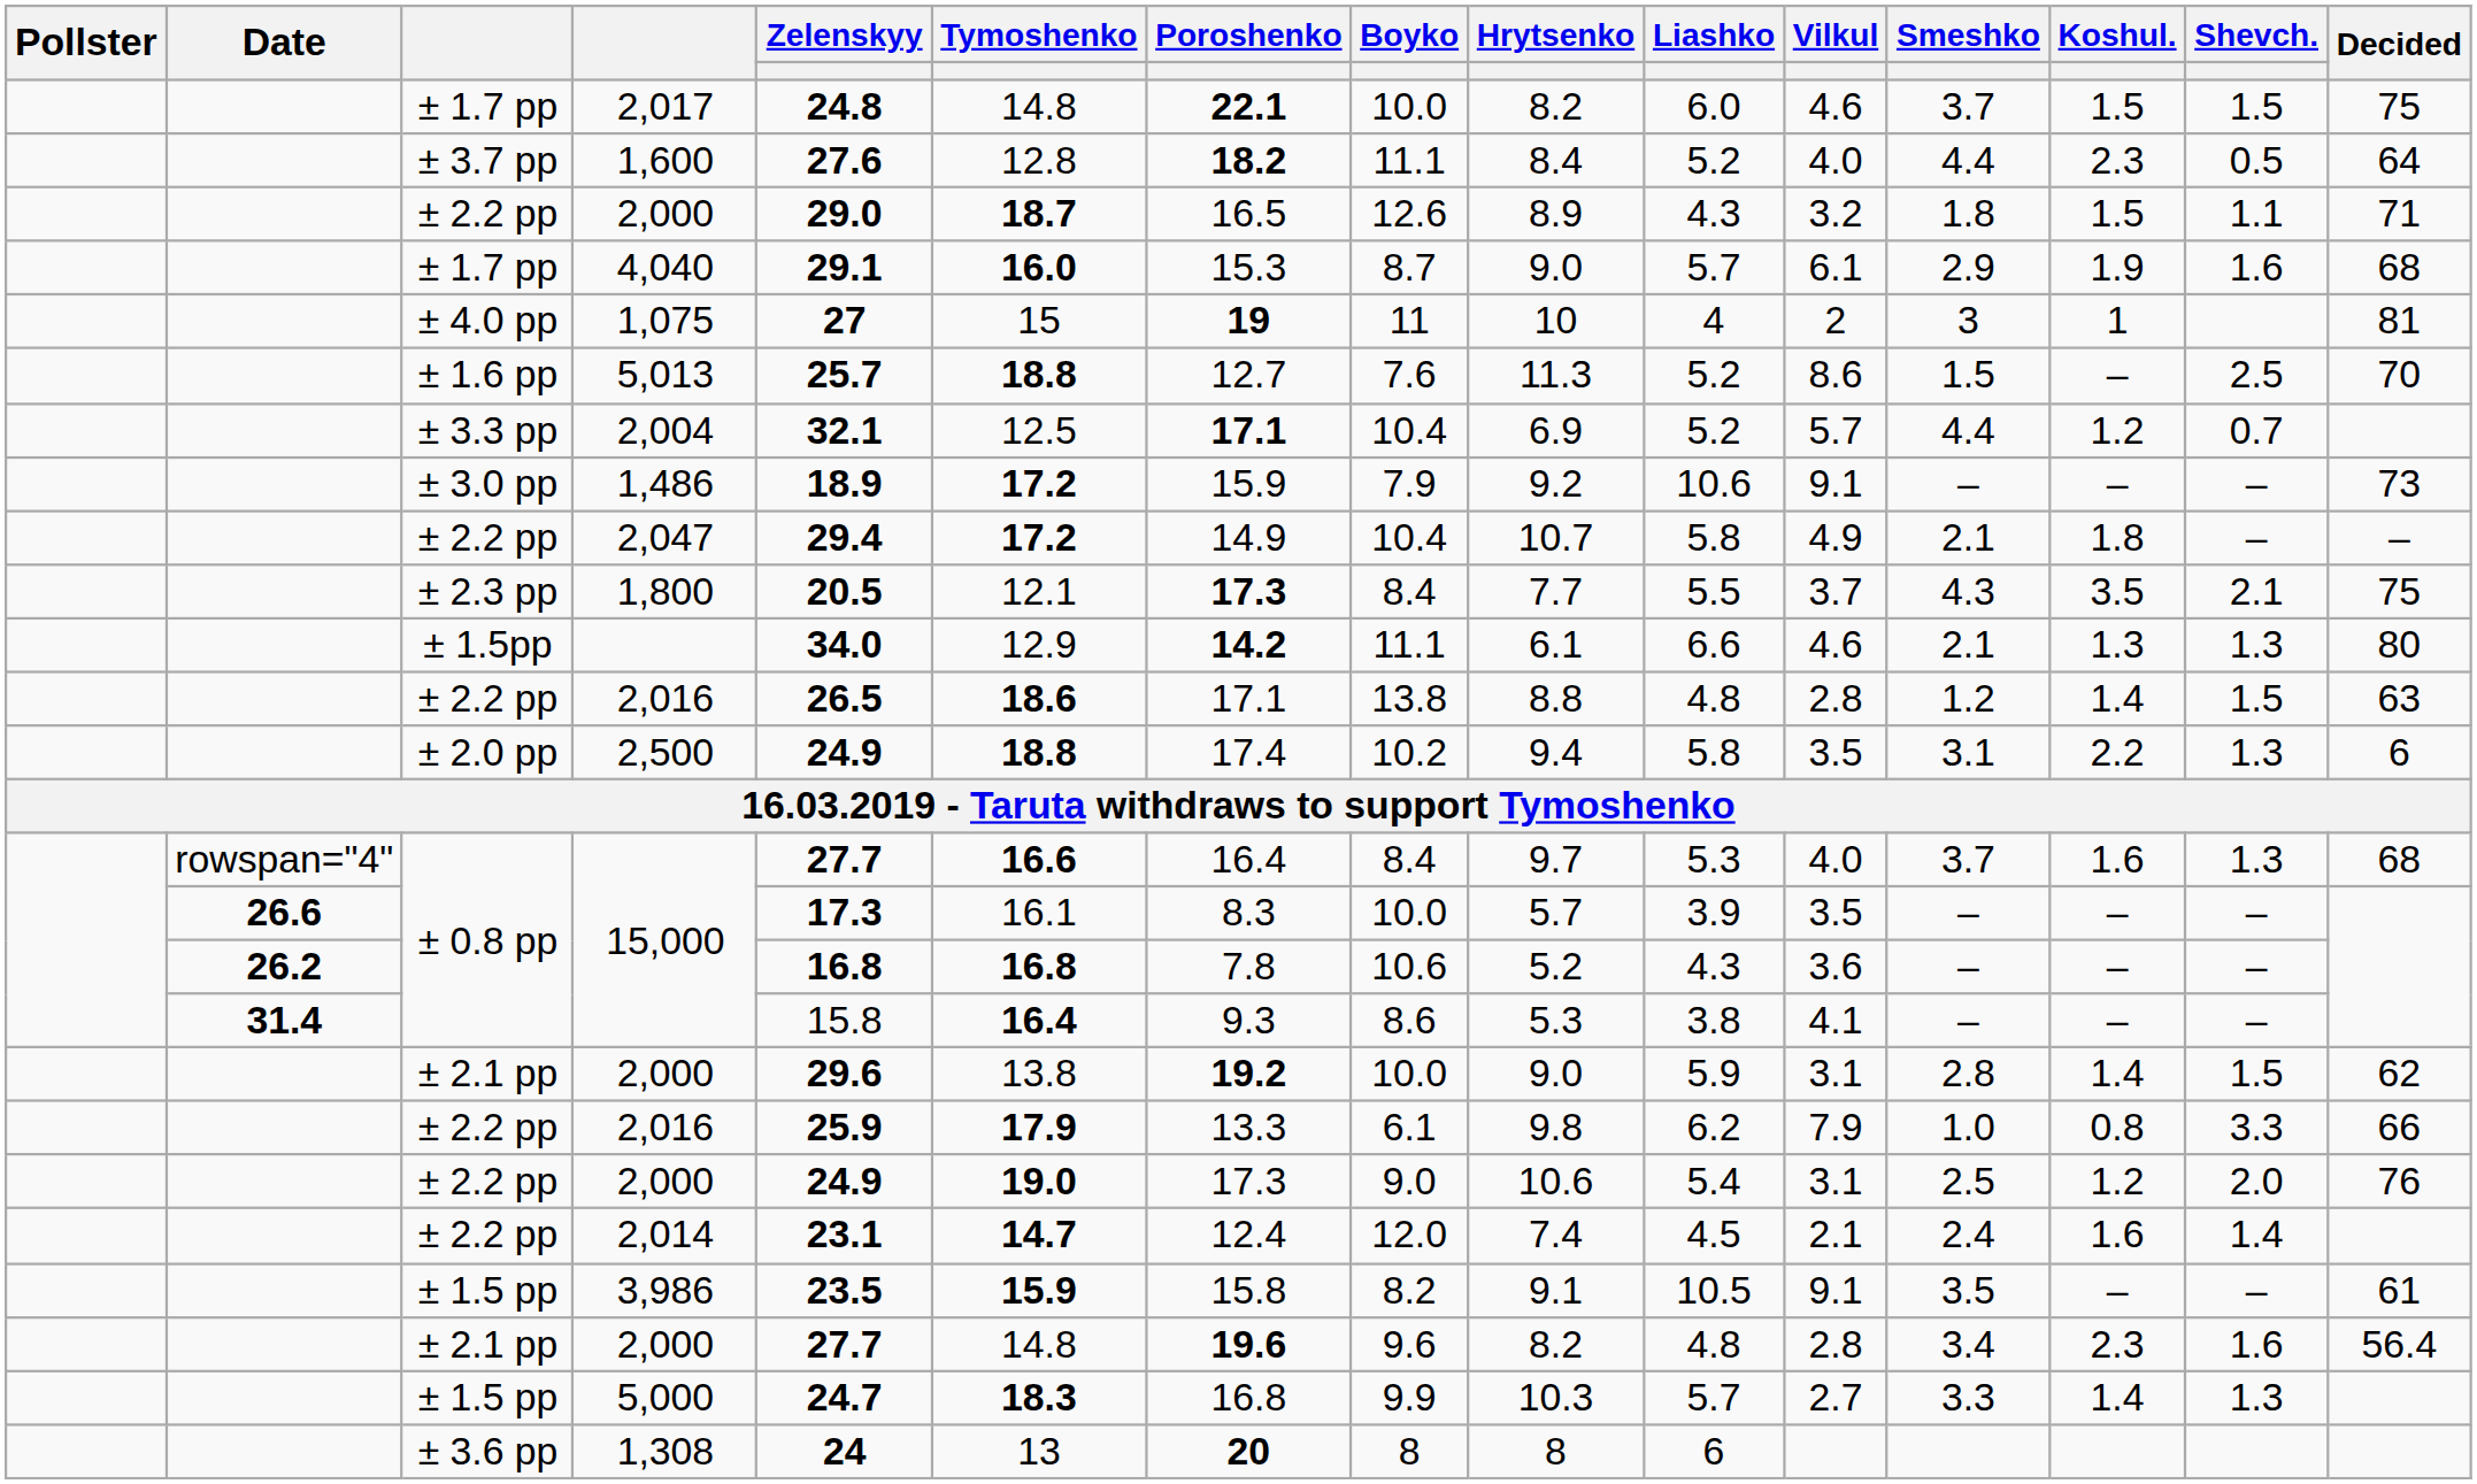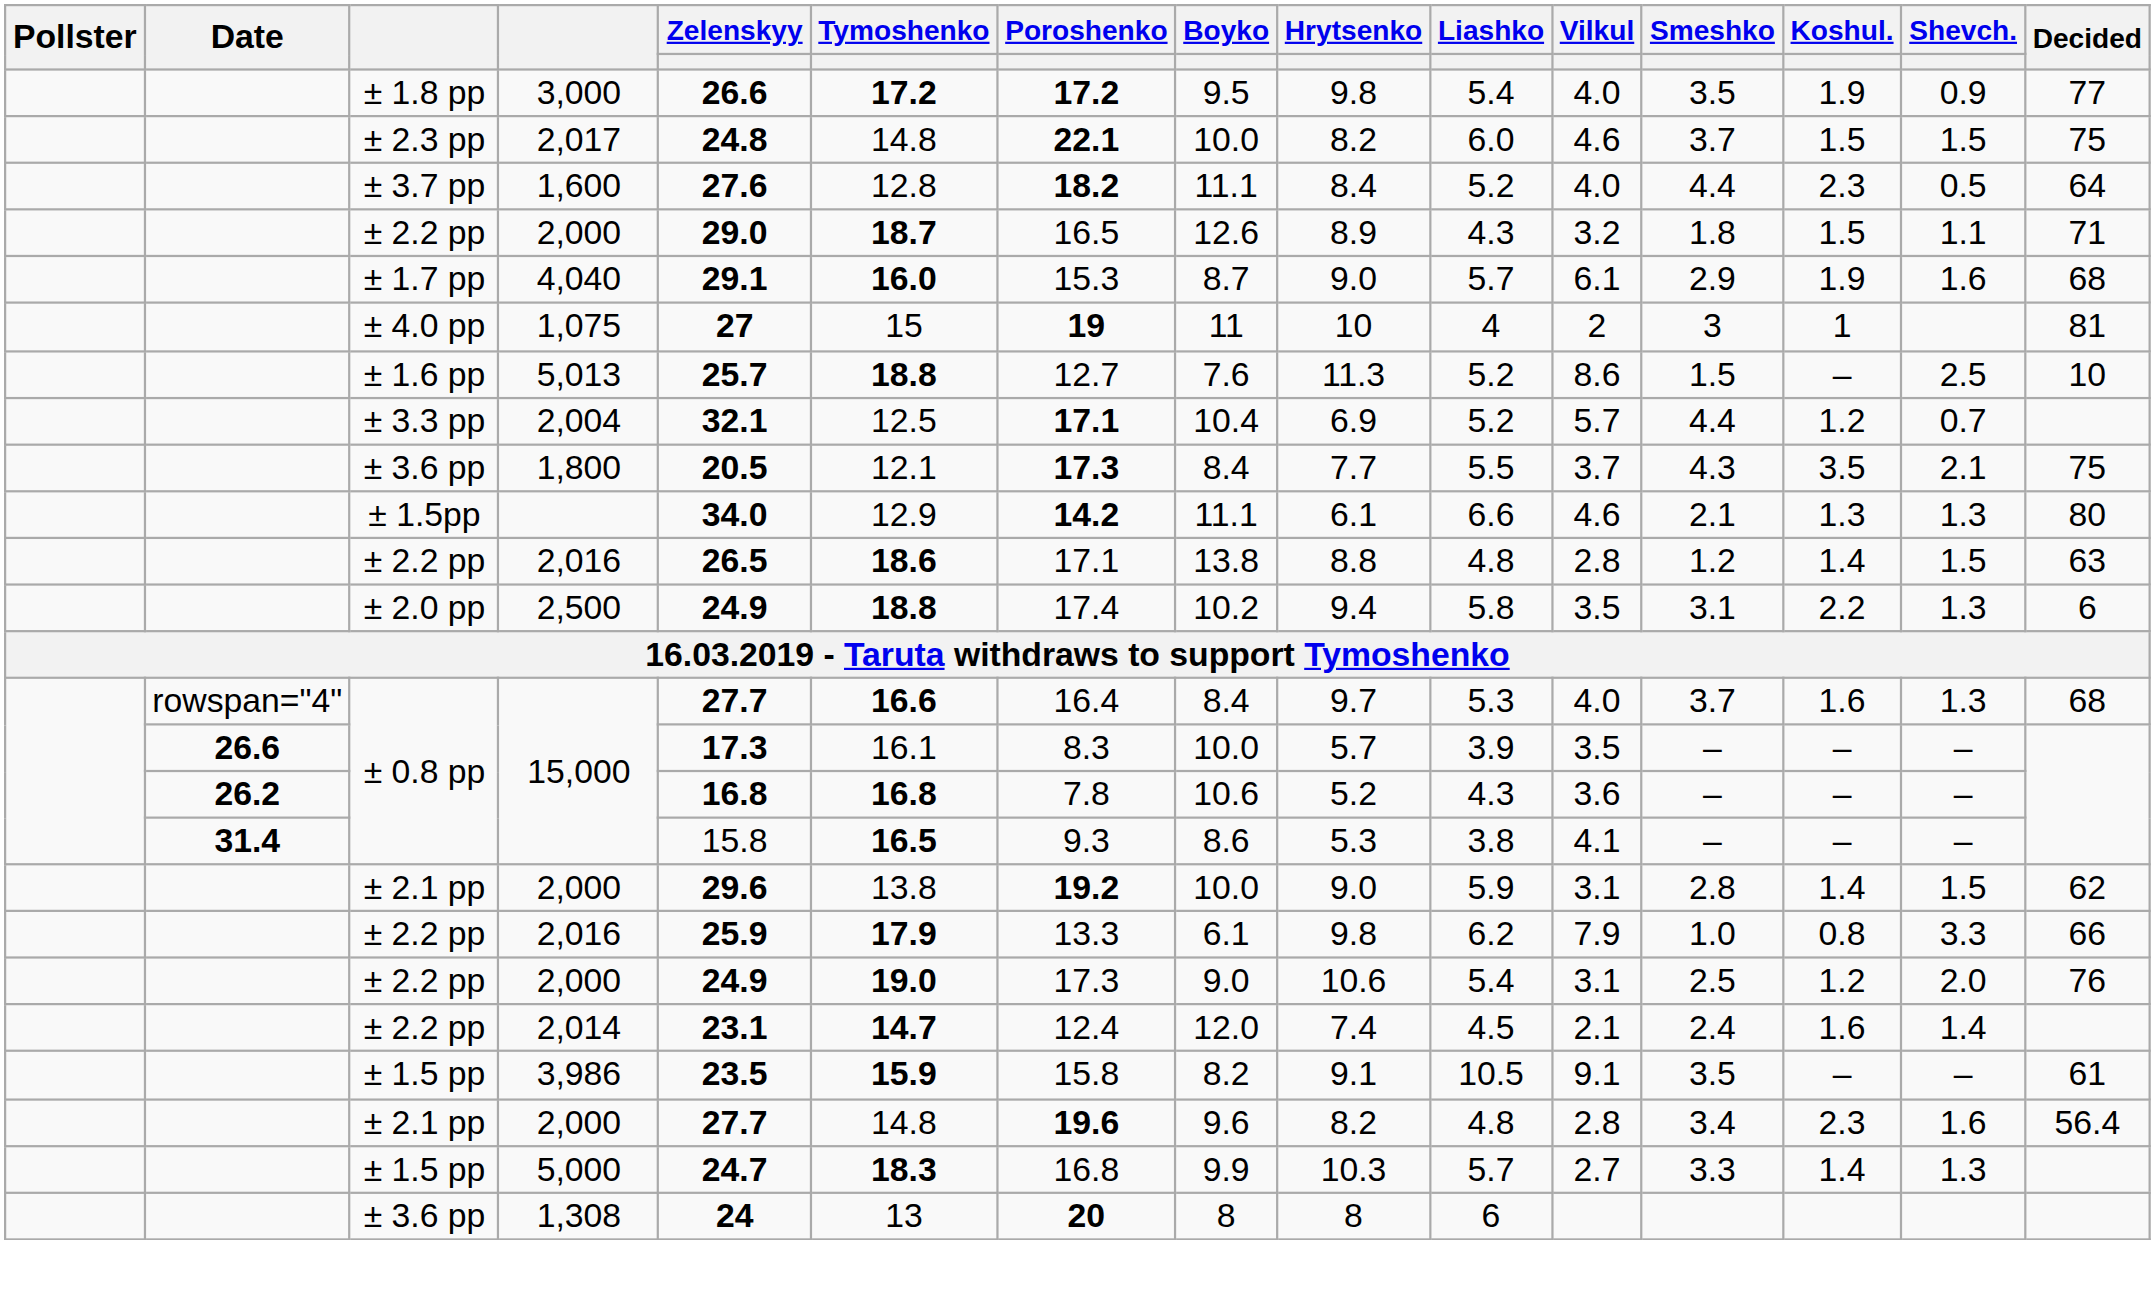+ row: ± 1.8 pp | 3,000 | 26.6 | 17.2 | 17.2 | 9.5 | 9.8 | 5.4 | 4.0 | 3.5 | 1.9 | 0.9 | 77
2,017 | column 3: ± 1.7 pp -> ± 2.3 pp
5,013 | Decided: 70 -> 10
- row: ± 3.0 pp | 1,486 | 18.9 | 17.2 | 15.9 | 7.9 | 9.2 | 10.6 | 9.1 | – | – | – | 73
- row: ± 2.2 pp | 2,047 | 29.4 | 17.2 | 14.9 | 10.4 | 10.7 | 5.8 | 4.9 | 2.1 | 1.8 | – | –
1,800 | column 3: ± 2.3 pp -> ± 3.6 pp
31.4 / 15,000 | Tymoshenko: 16.4 -> 16.5
